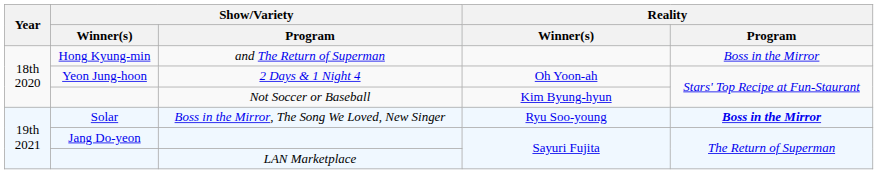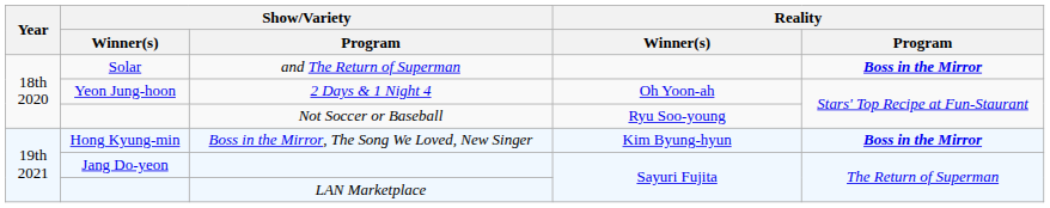and The Return of Superman | Show/Variety / Winner(s): Hong Kyung-min -> Solar
and The Return of Superman | Reality / Program: normal -> bold
Not Soccer or Baseball | Reality / Winner(s): Kim Byung-hyun -> Ryu Soo-young
Boss in the Mirror, The Song We Loved, New Singer | Show/Variety / Winner(s): Solar -> Hong Kyung-min
Boss in the Mirror, The Song We Loved, New Singer | Reality / Winner(s): Ryu Soo-young -> Kim Byung-hyun
